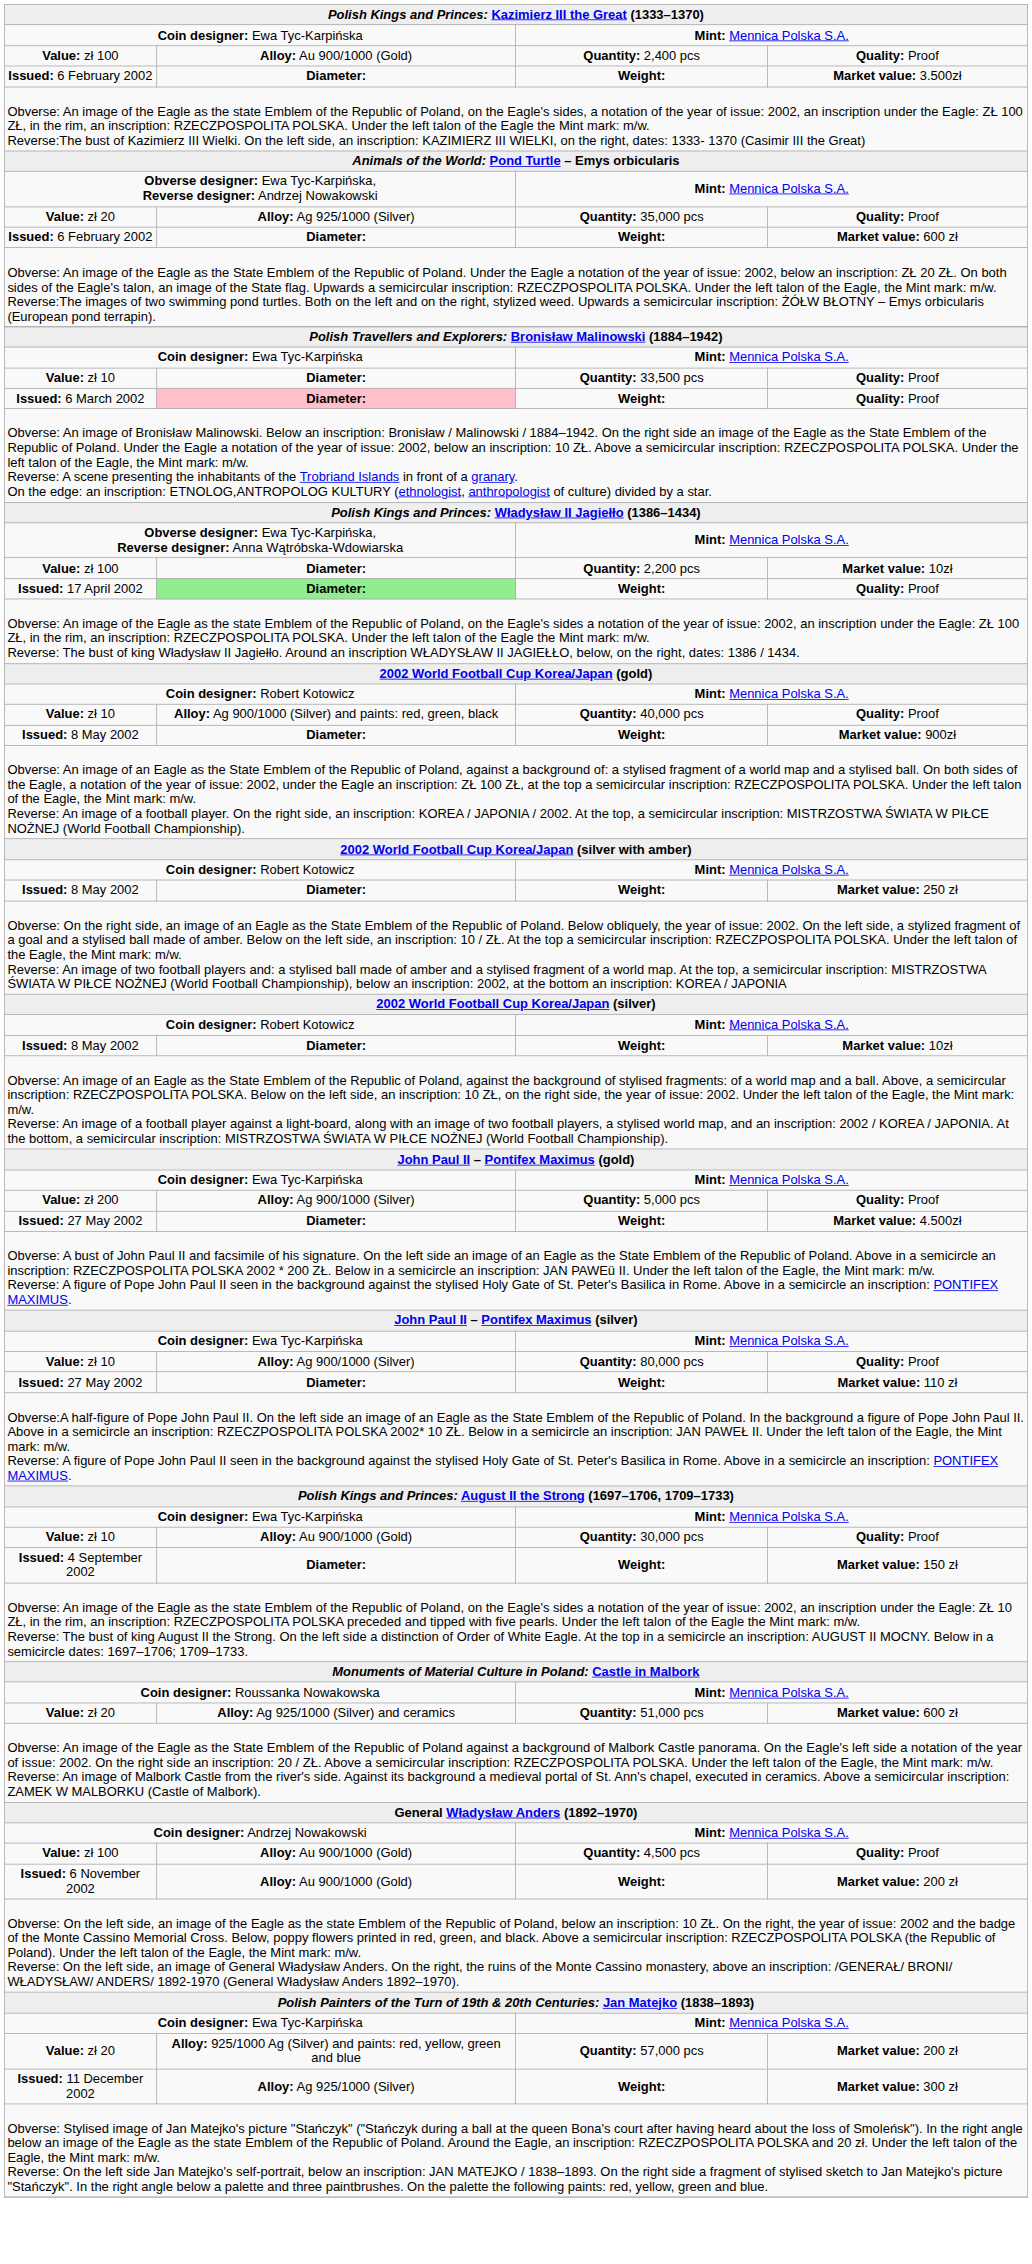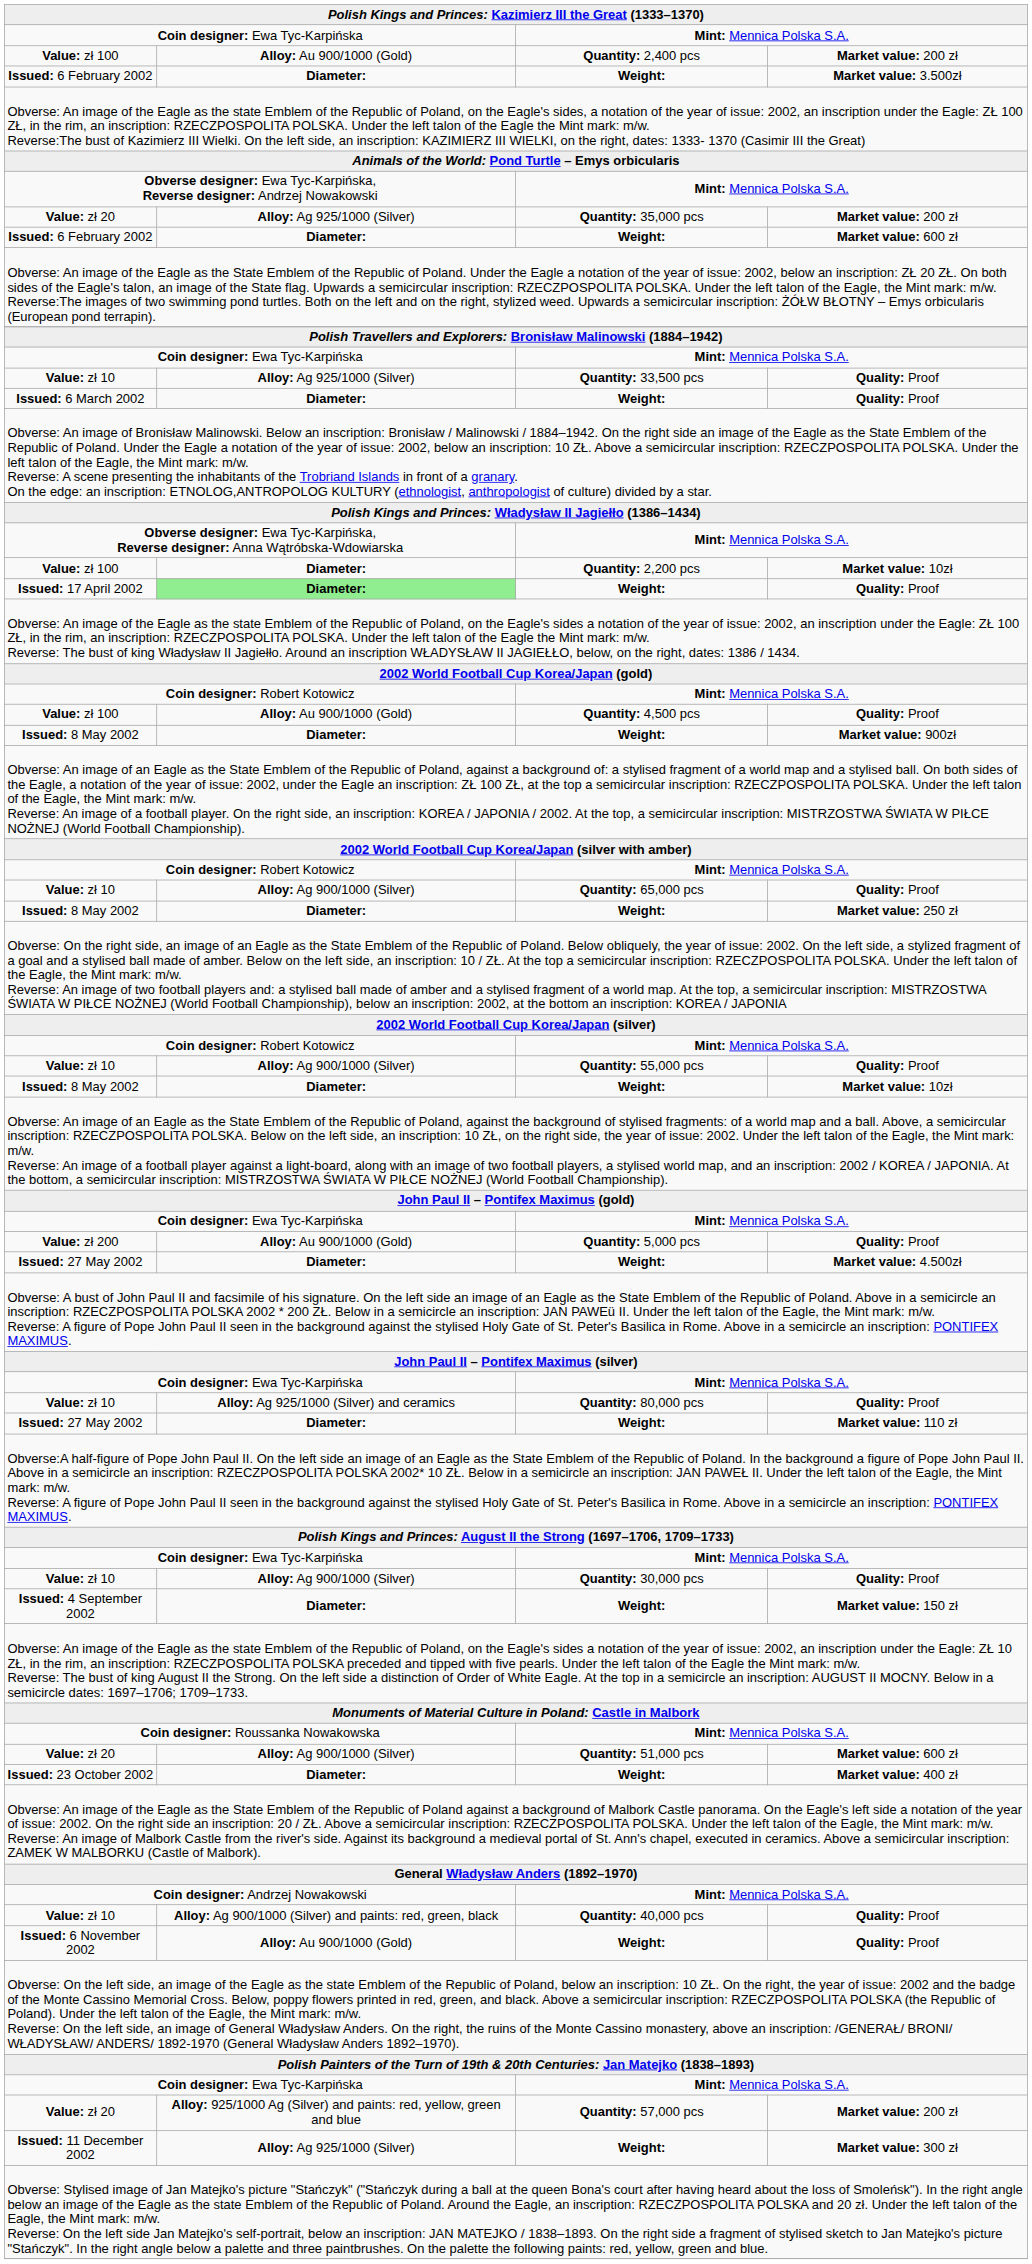Value: zł 100 / Quantity: 2,400 pcs | column 4: Quality: Proof -> Market value: 200 zł
Value: zł 20 / Quantity: 35,000 pcs | column 4: Quality: Proof -> Market value: 200 zł
Value: zł 10 / Quantity: 33,500 pcs | column 2: Diameter: -> Alloy: Ag 925/1000 (Silver)
Issued: 6 March 2002 | column 2: pink background -> no background
rows swapped: Value: zł 100 / Quantity: 4,500 pcs <-> Value: zł 10 / Quantity: 40,000 pcs
+ row: Value: zł 10 | Alloy: Ag 900/1000 (Silver) | Quantity: 65,000 pcs | Quality: Proof
+ row: Value: zł 10 | Alloy: Ag 900/1000 (Silver) | Quantity: 55,000 pcs | Quality: Proof
Value: zł 200 | column 2: Alloy: Ag 900/1000 (Silver) -> Alloy: Au 900/1000 (Gold)
Value: zł 10 / Quantity: 80,000 pcs | column 2: Alloy: Ag 900/1000 (Silver) -> Alloy: Ag 925/1000 (Silver) and ceramics
Value: zł 10 / Quantity: 30,000 pcs | column 2: Alloy: Au 900/1000 (Gold) -> Alloy: Ag 900/1000 (Silver)
Value: zł 20 / Quantity: 51,000 pcs | column 2: Alloy: Ag 925/1000 (Silver) and ceramics -> Alloy: Ag 900/1000 (Silver)
+ row: Issued: 23 October 2002 | Diameter: | Weight: | Market value: 400 zł
Issued: 6 November 2002 | column 4: Market value: 200 zł -> Quality: Proof
